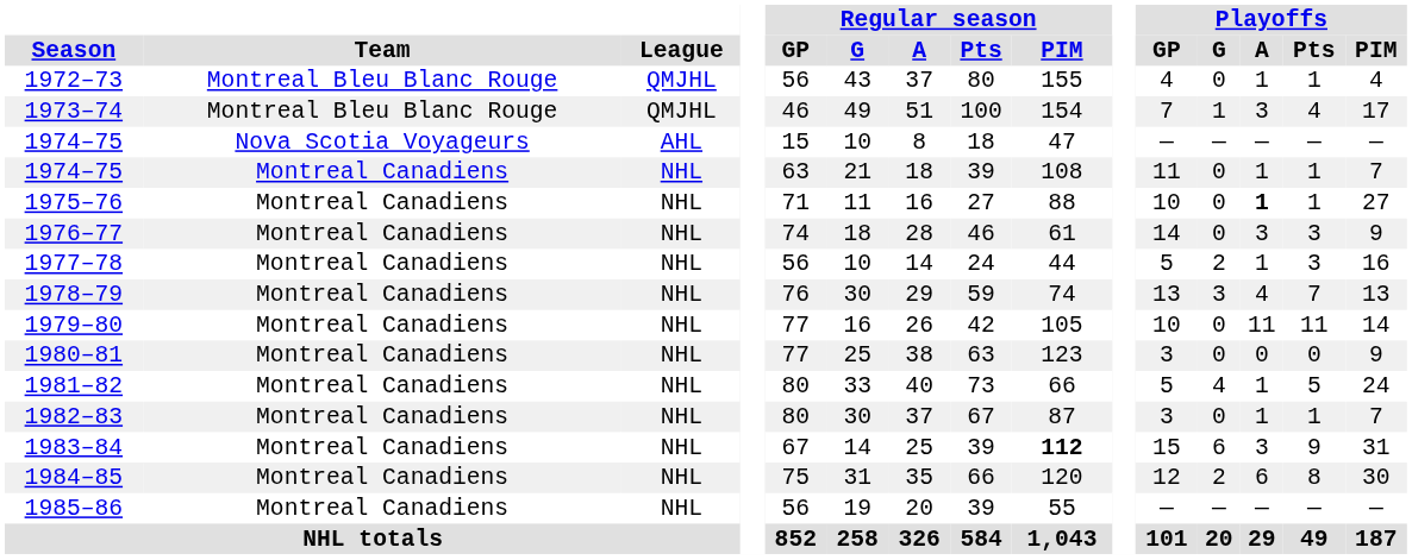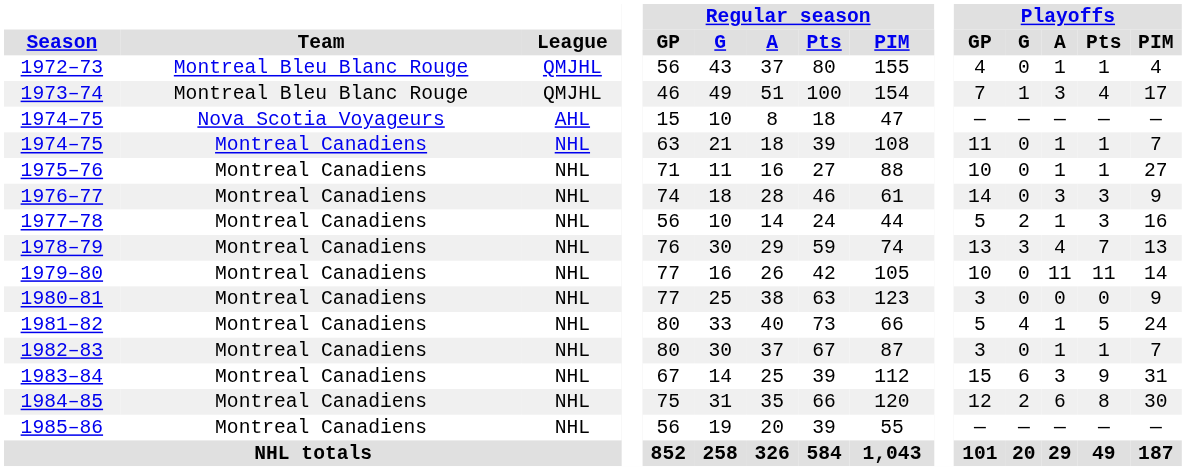1975–76 | Playoffs / A: bold -> normal
1983–84 | Regular season / PIM: bold -> normal
